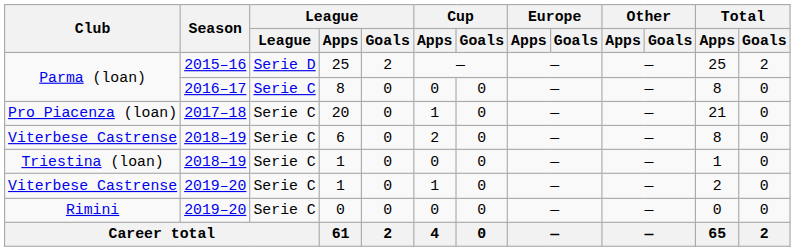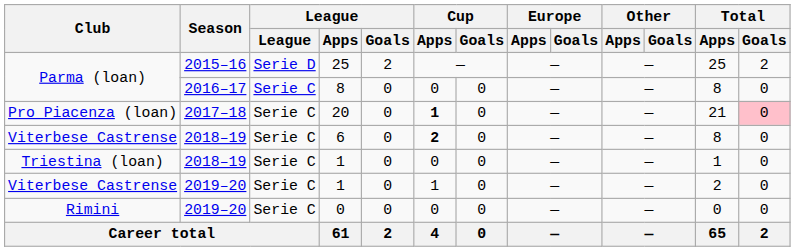20 | Cup / Apps: normal -> bold
20 | Total / Goals: no background -> pink background
6 | Cup / Apps: normal -> bold
